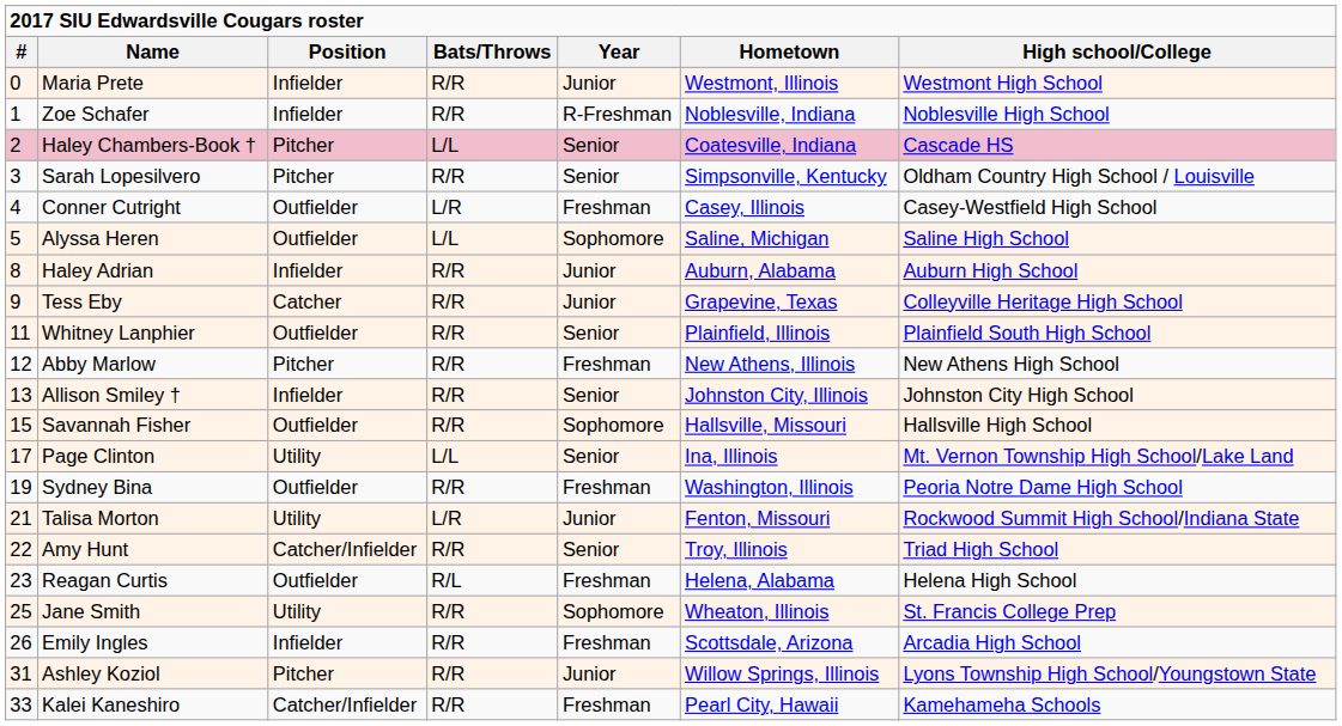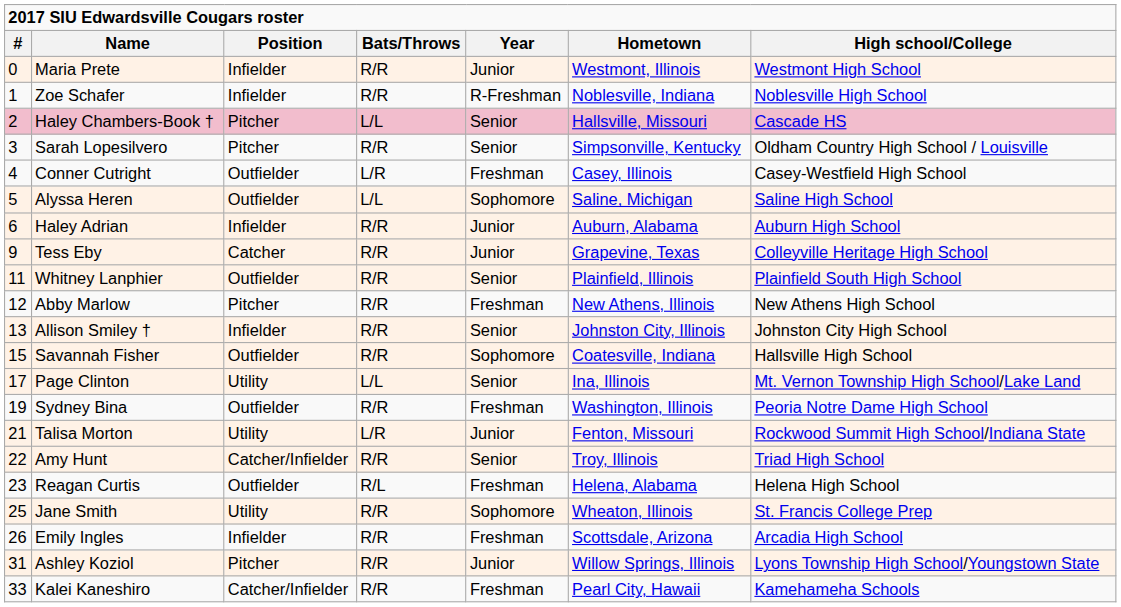Haley Chambers-Book † | Hometown: Coatesville, Indiana -> Hallsville, Missouri
Haley Adrian | #: 8 -> 6
Savannah Fisher | Hometown: Hallsville, Missouri -> Coatesville, Indiana
